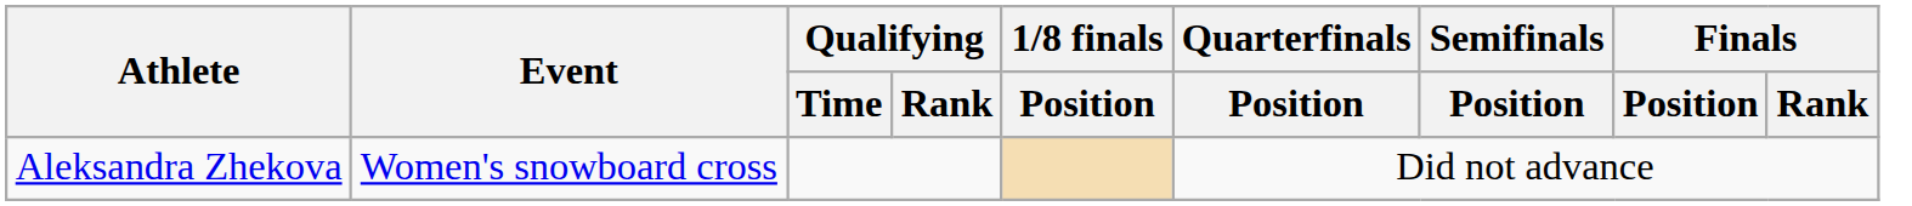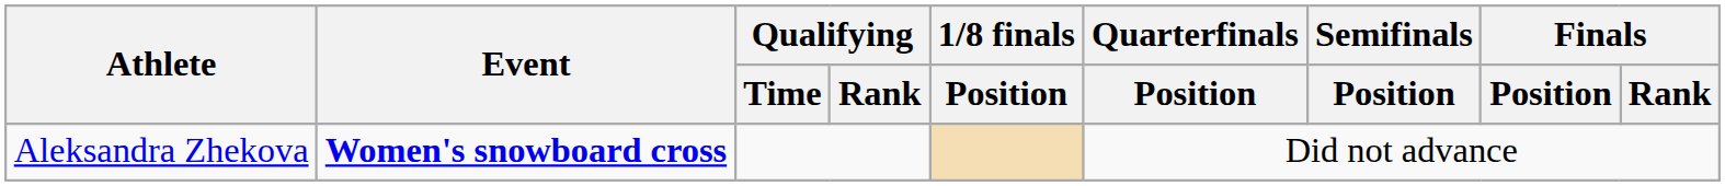Aleksandra Zhekova | Event: normal -> bold
